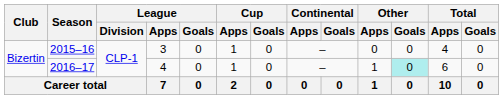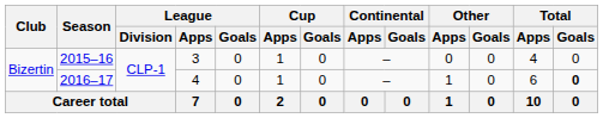2016–17 | Other / Goals: paleturquoise background -> no background
2016–17 | Total / Goals: normal -> bold
